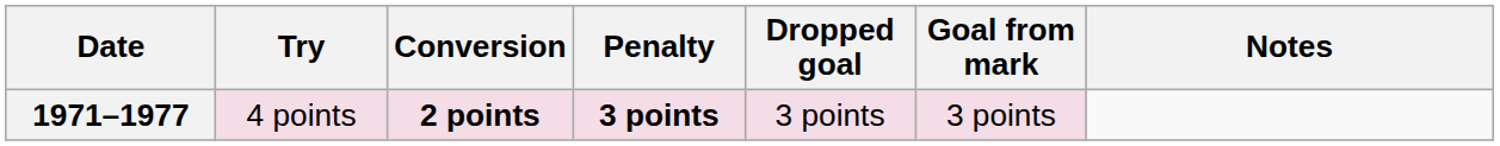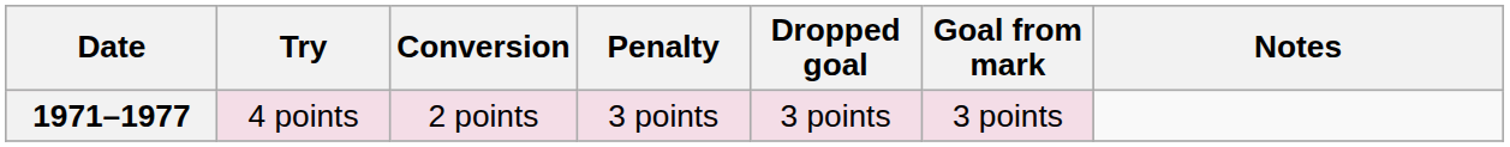1971–1977 | Conversion: bold -> normal
1971–1977 | Penalty: bold -> normal
